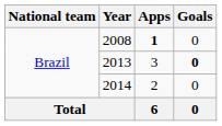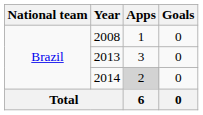2008 | Apps: bold -> normal
2013 | Goals: bold -> normal
2014 | Apps: no background -> lightgrey background
